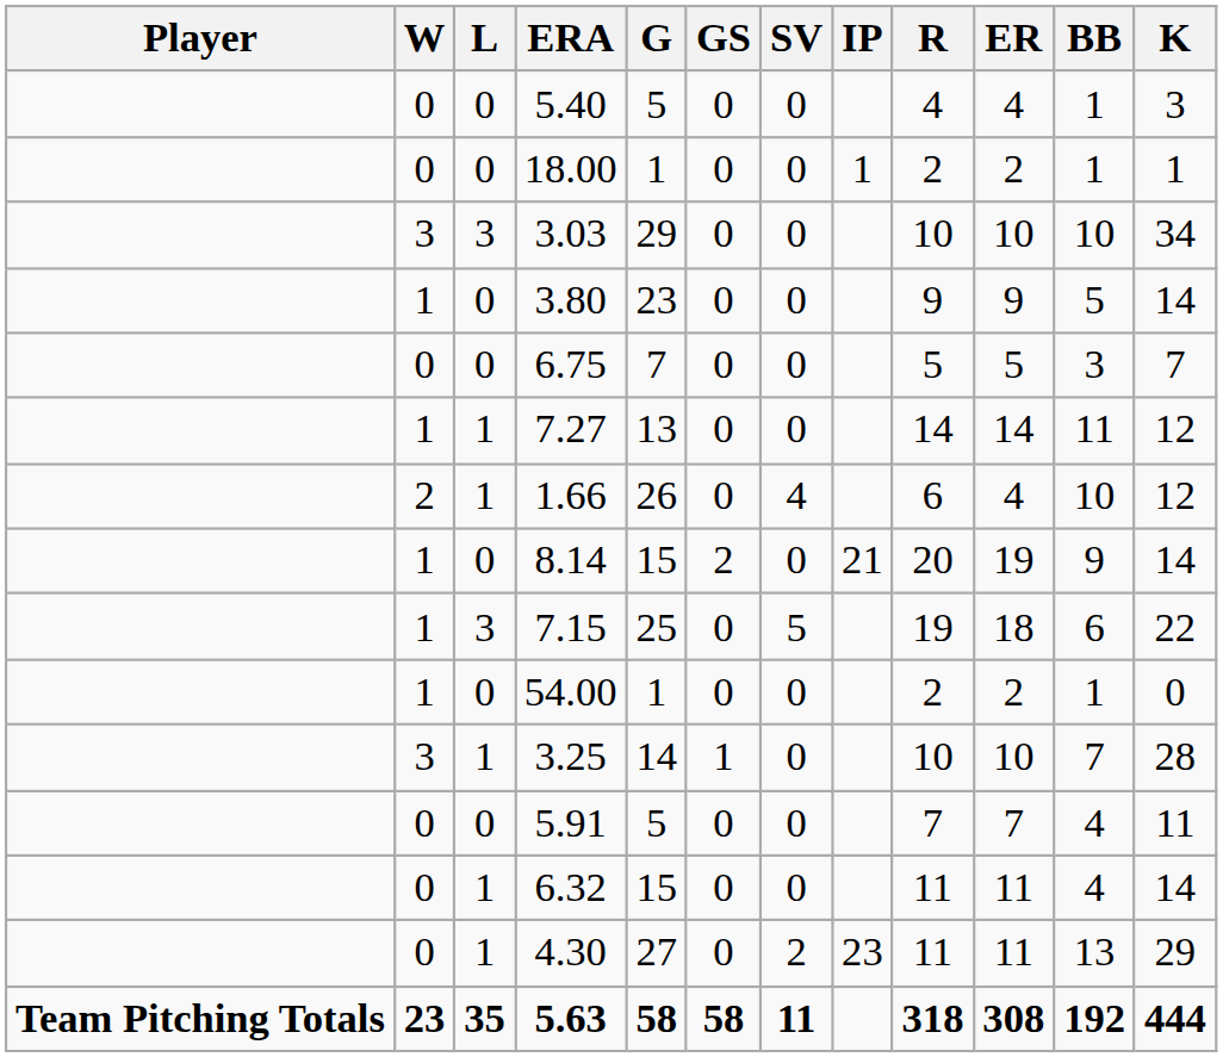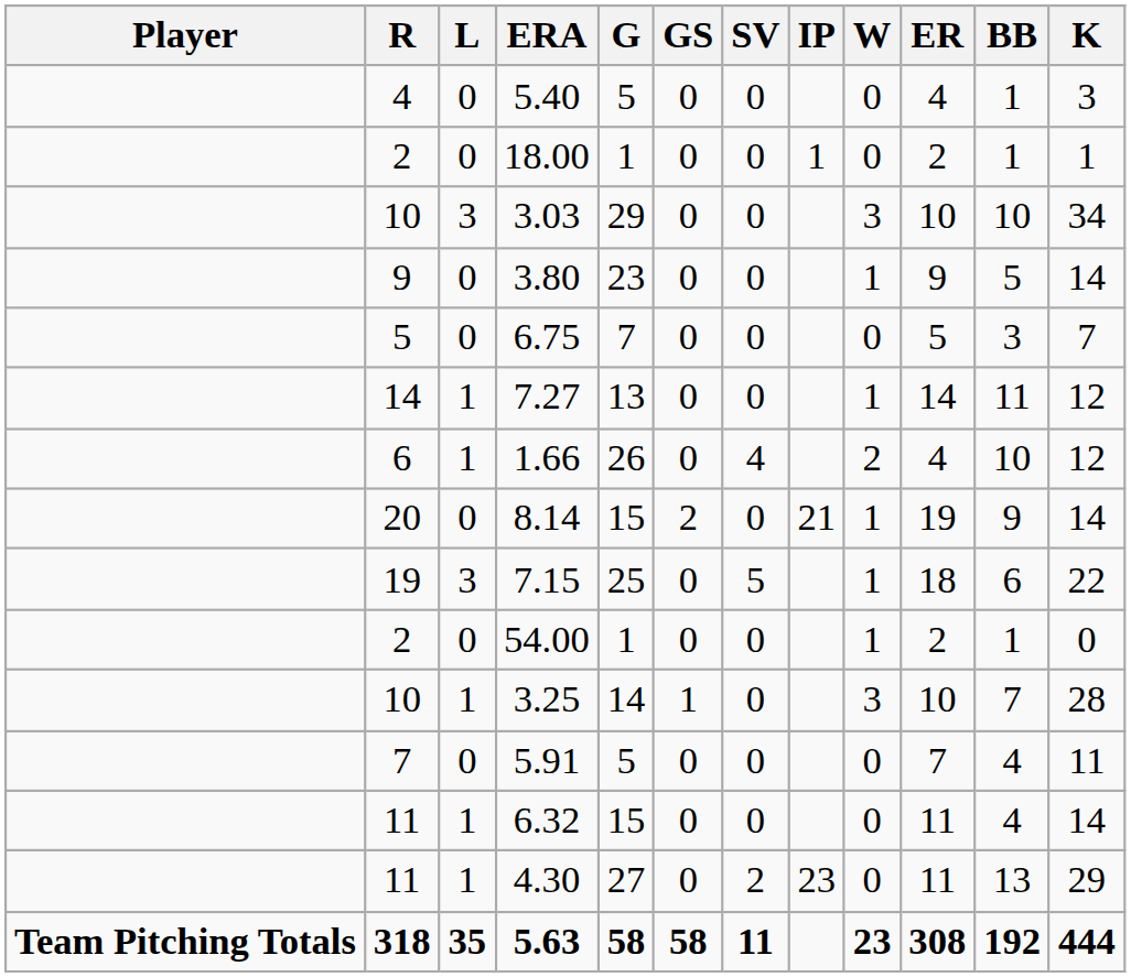columns swapped: W <-> R
